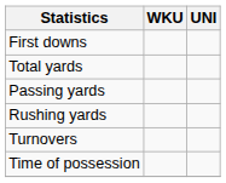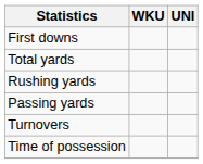rows swapped: Rushing yards <-> Passing yards
